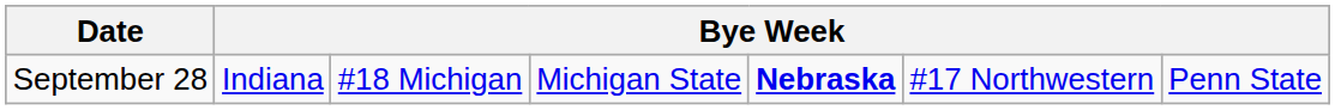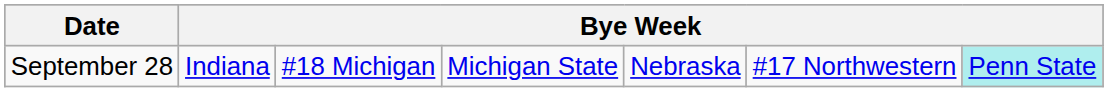September 28 | column 5: bold -> normal
September 28 | column 7: no background -> paleturquoise background
